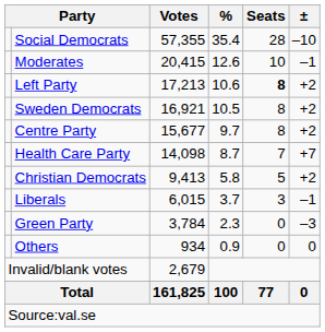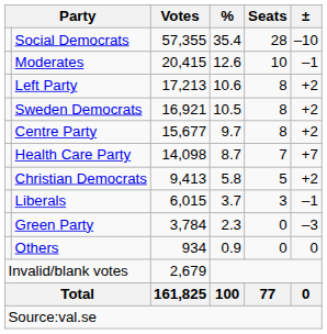Left Party | Seats: bold -> normal
